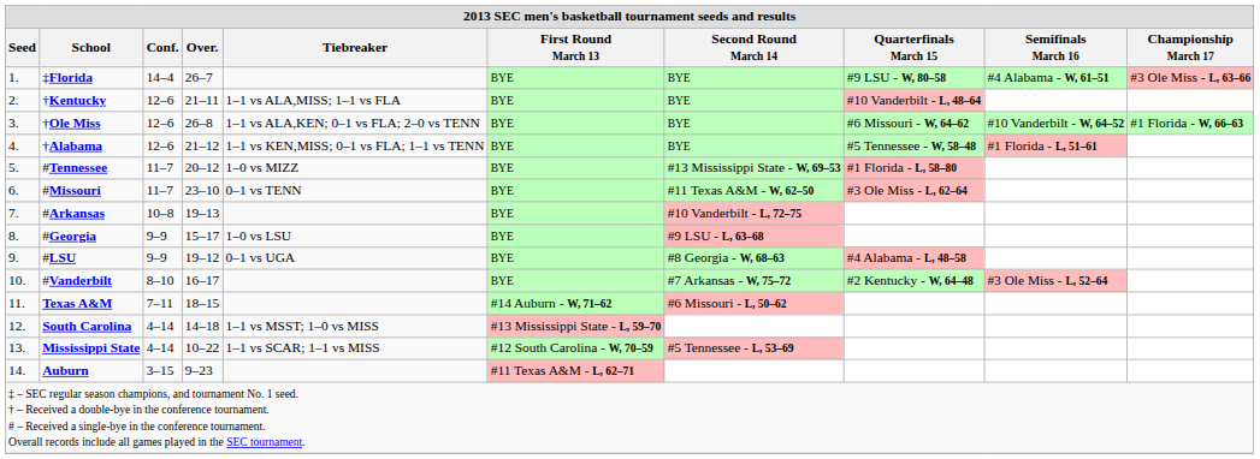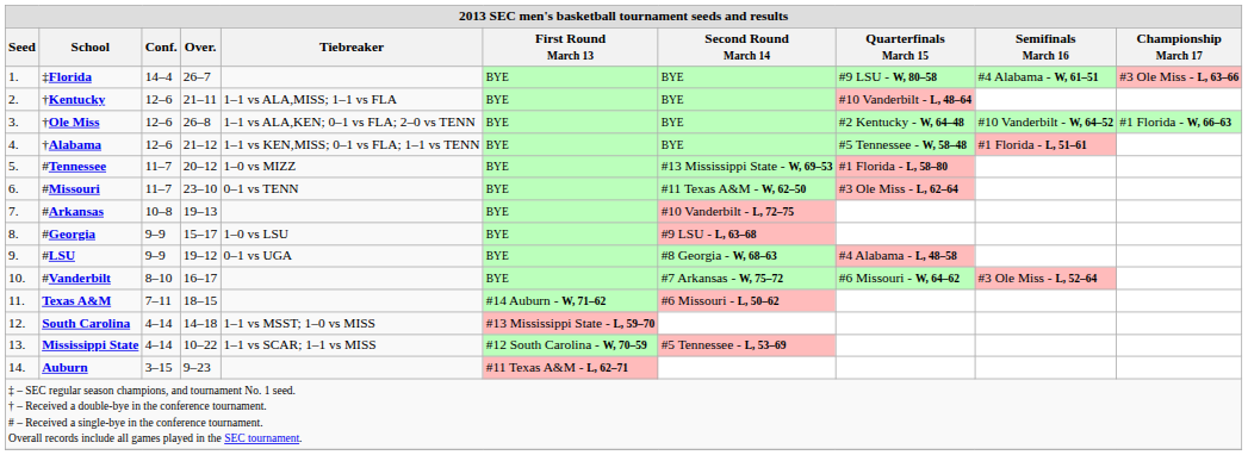†Ole Miss | Quarterfinals March 15: #6 Missouri - W, 64–62 -> #2 Kentucky - W, 64–48
#Vanderbilt | Quarterfinals March 15: #2 Kentucky - W, 64–48 -> #6 Missouri - W, 64–62
